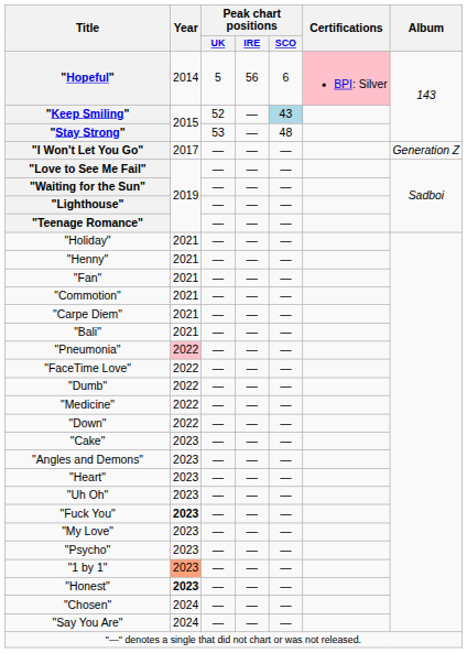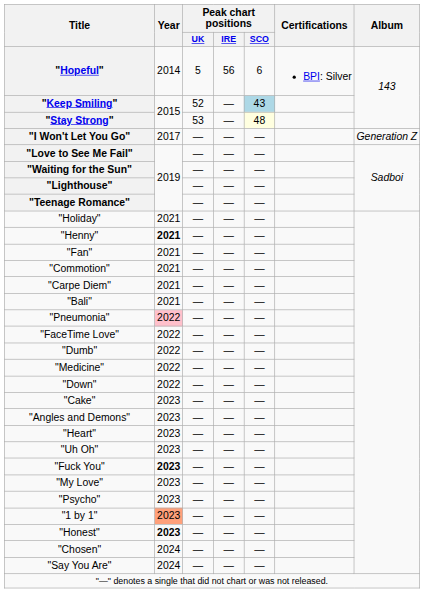"Hopeful" | Certifications: pink background -> no background
"Stay Strong" | Peak chart positions / SCO: no background -> lightyellow background
"Henny" | Year: normal -> bold
